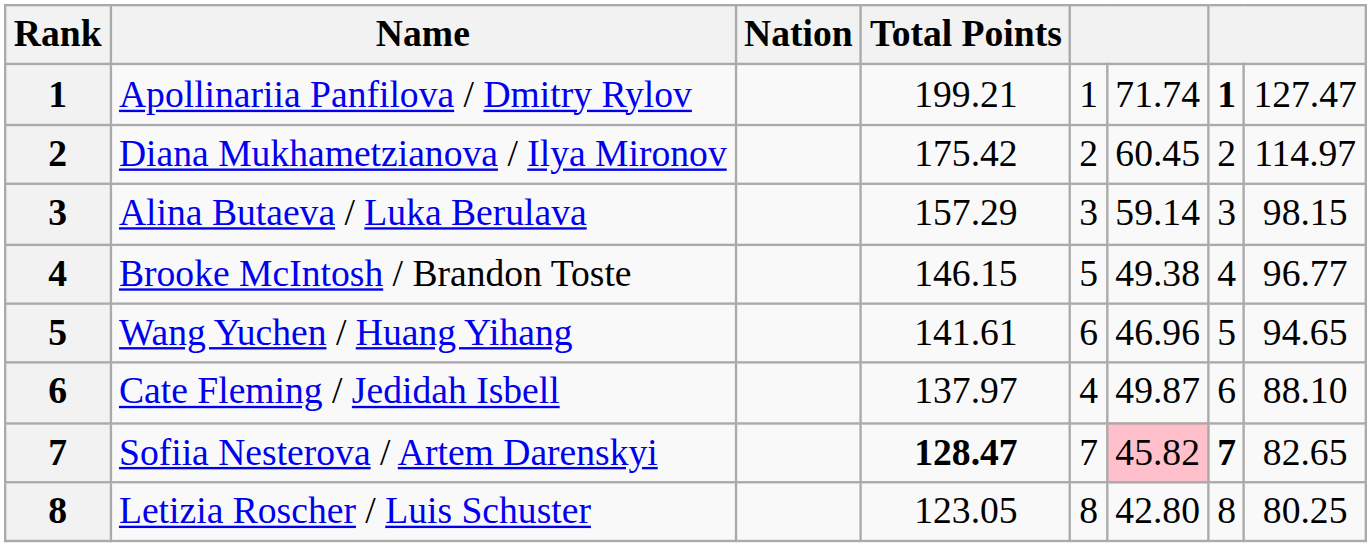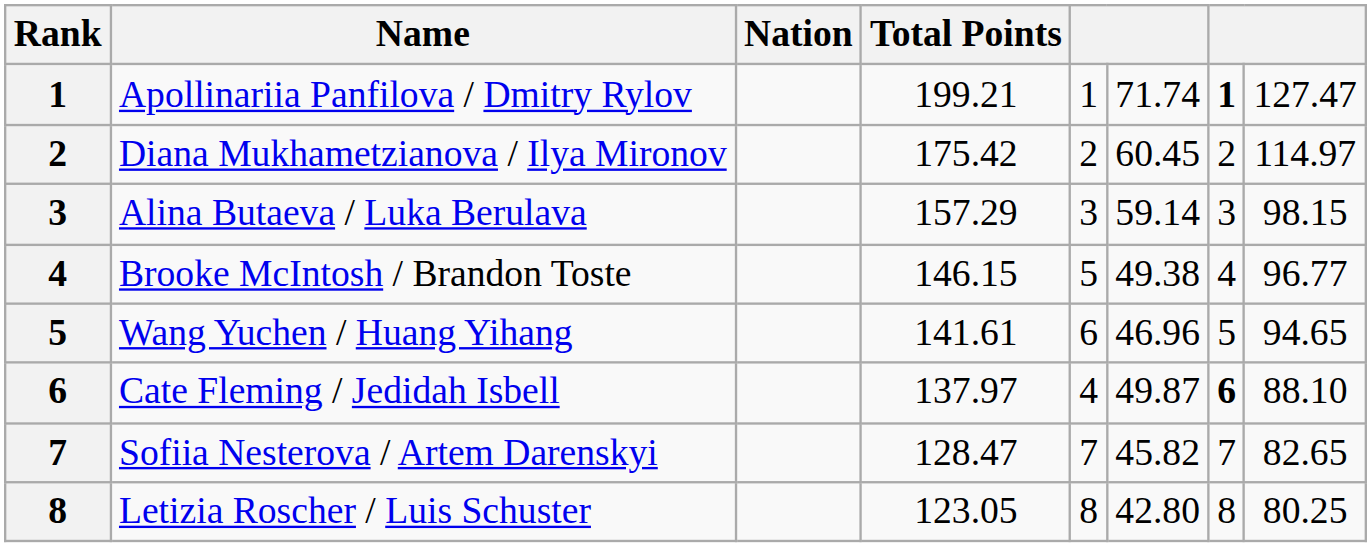Cate Fleming / Jedidah Isbell | column 7: normal -> bold
Sofiia Nesterova / Artem Darenskyi | Total Points: bold -> normal
Sofiia Nesterova / Artem Darenskyi | column 6: pink background -> no background
Sofiia Nesterova / Artem Darenskyi | column 7: bold -> normal
